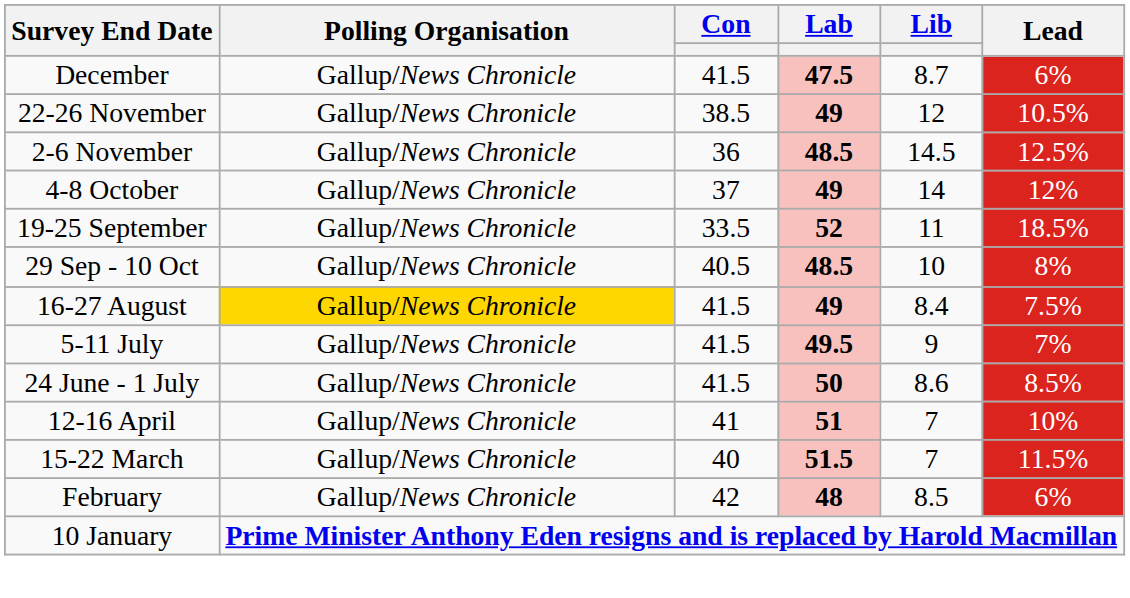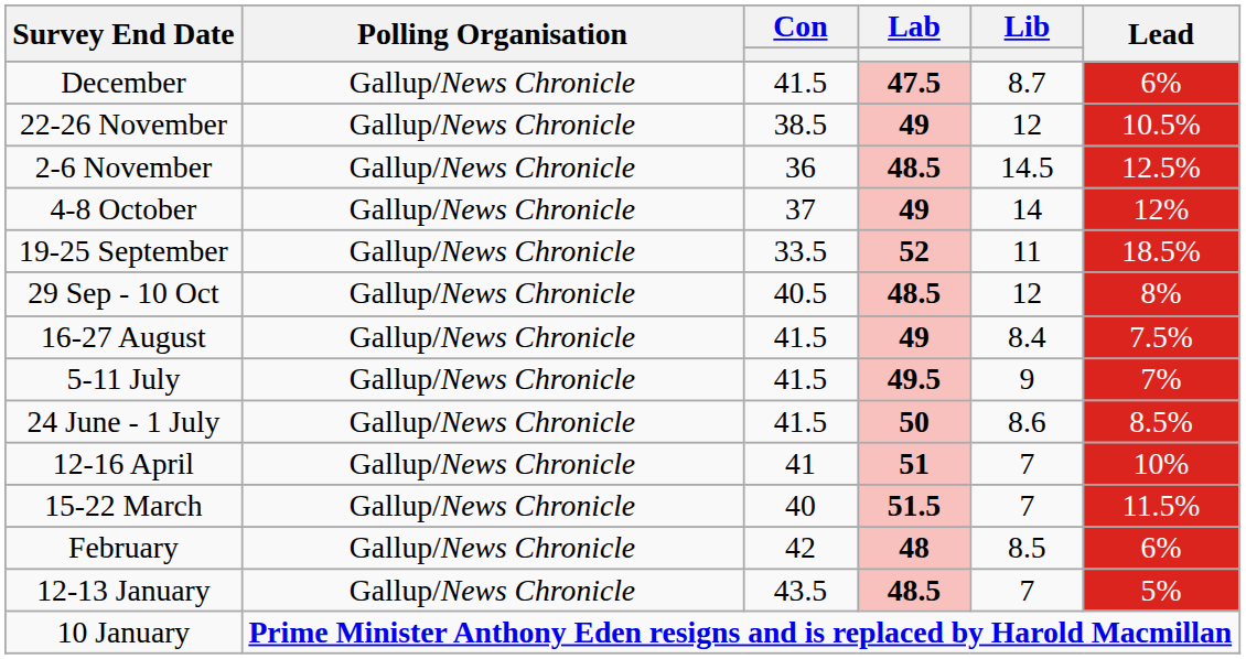29 Sep - 10 Oct | Lib: 10 -> 12
16-27 August | Polling Organisation: gold background -> no background
+ row: 12-13 January | Gallup/News Chronicle | 43.5 | 48.5 | 7 | 5%
